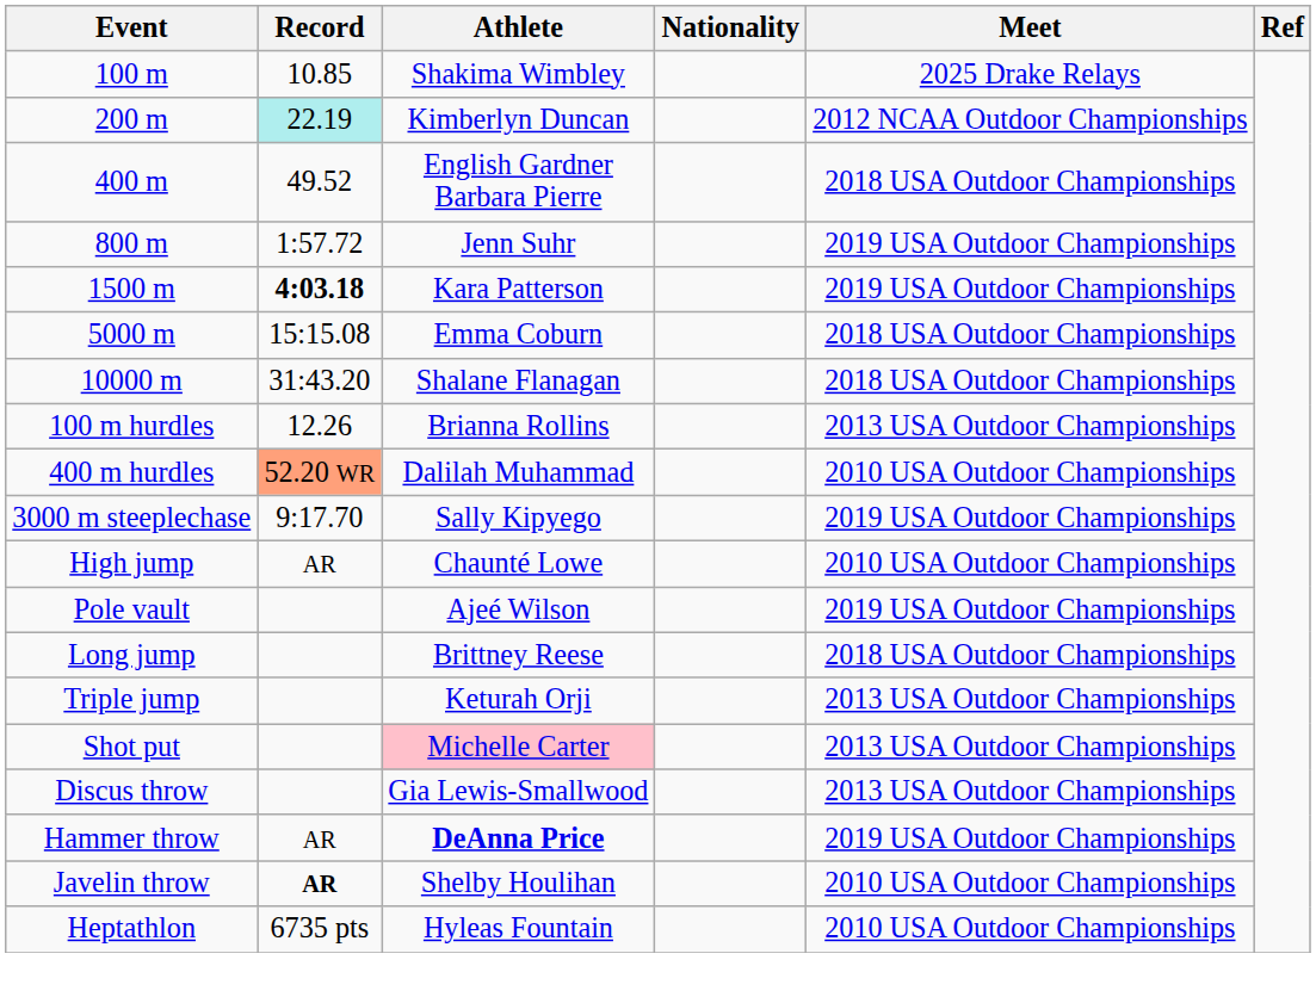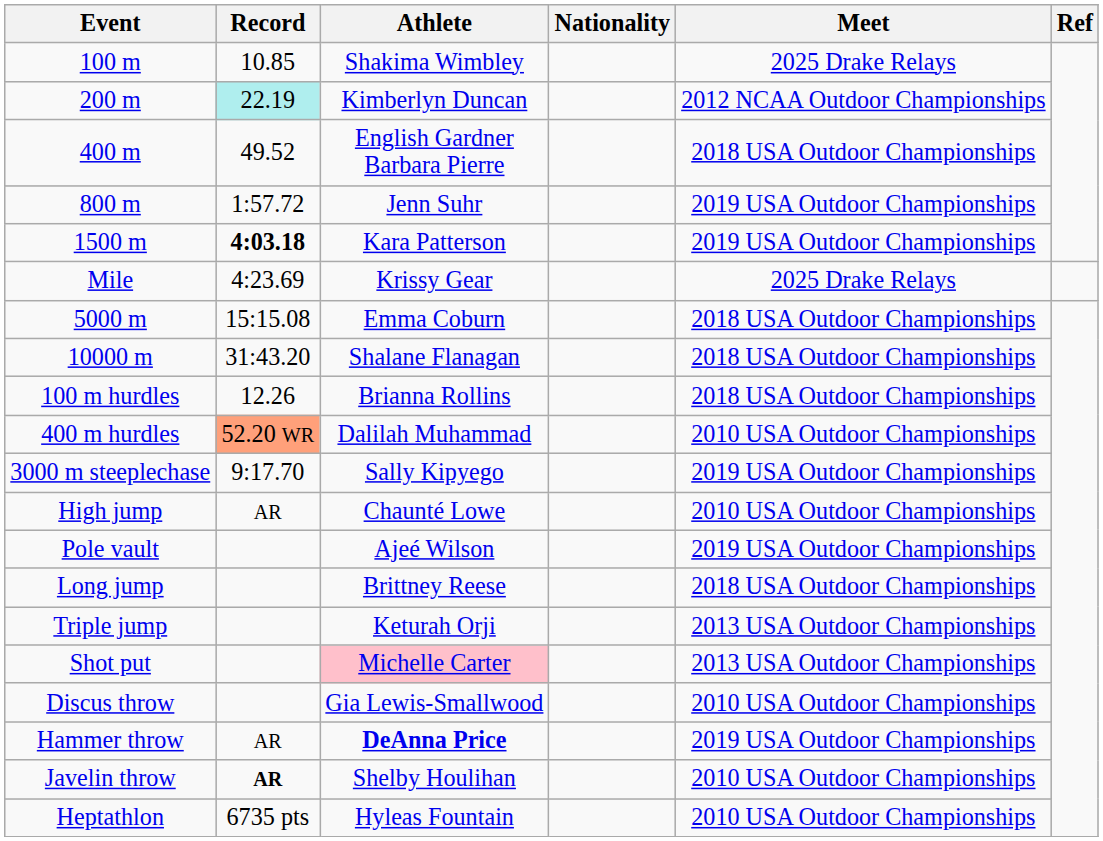+ row: Mile | 4:23.69 | Krissy Gear | 2025 Drake Relays
100 m hurdles | Meet: 2013 USA Outdoor Championships -> 2018 USA Outdoor Championships
Discus throw | Meet: 2013 USA Outdoor Championships -> 2010 USA Outdoor Championships
